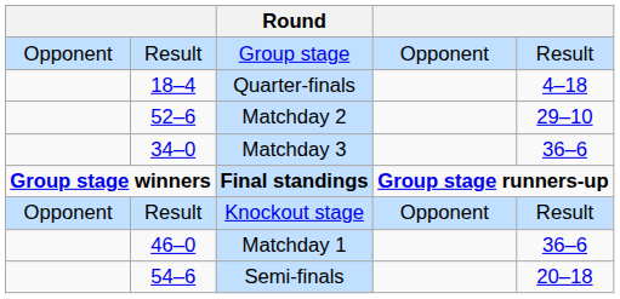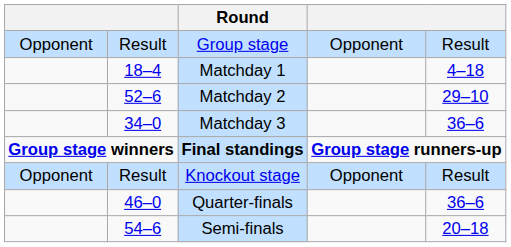18–4 | Round: Quarter-finals -> Matchday 1
46–0 | Round: Matchday 1 -> Quarter-finals
